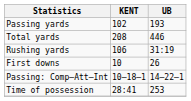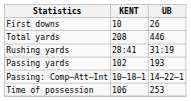rows swapped: First downs <-> Passing yards
Rushing yards | KENT: 106 -> 28:41
Time of possession | KENT: 28:41 -> 106
